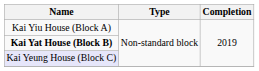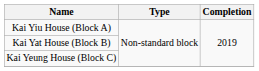Kai Yat House (Block B) | Name: bold -> normal
Kai Yeung House (Block C) | Name: lavender background -> no background
